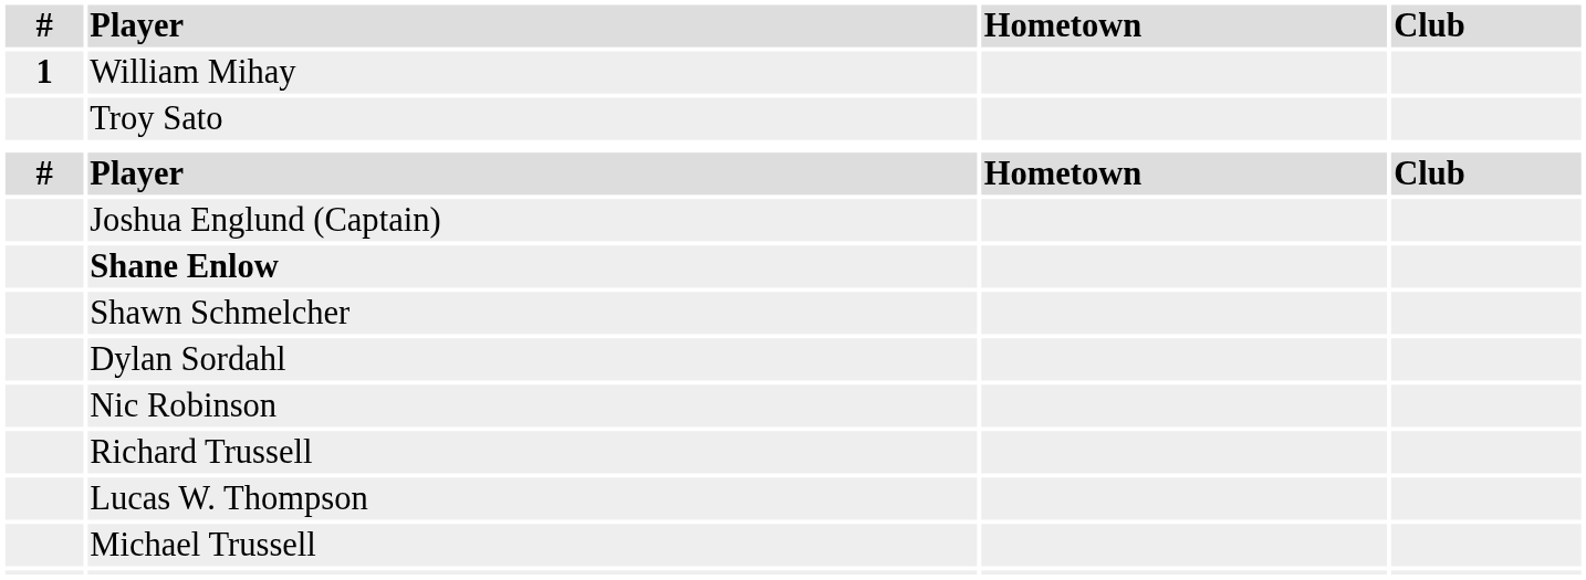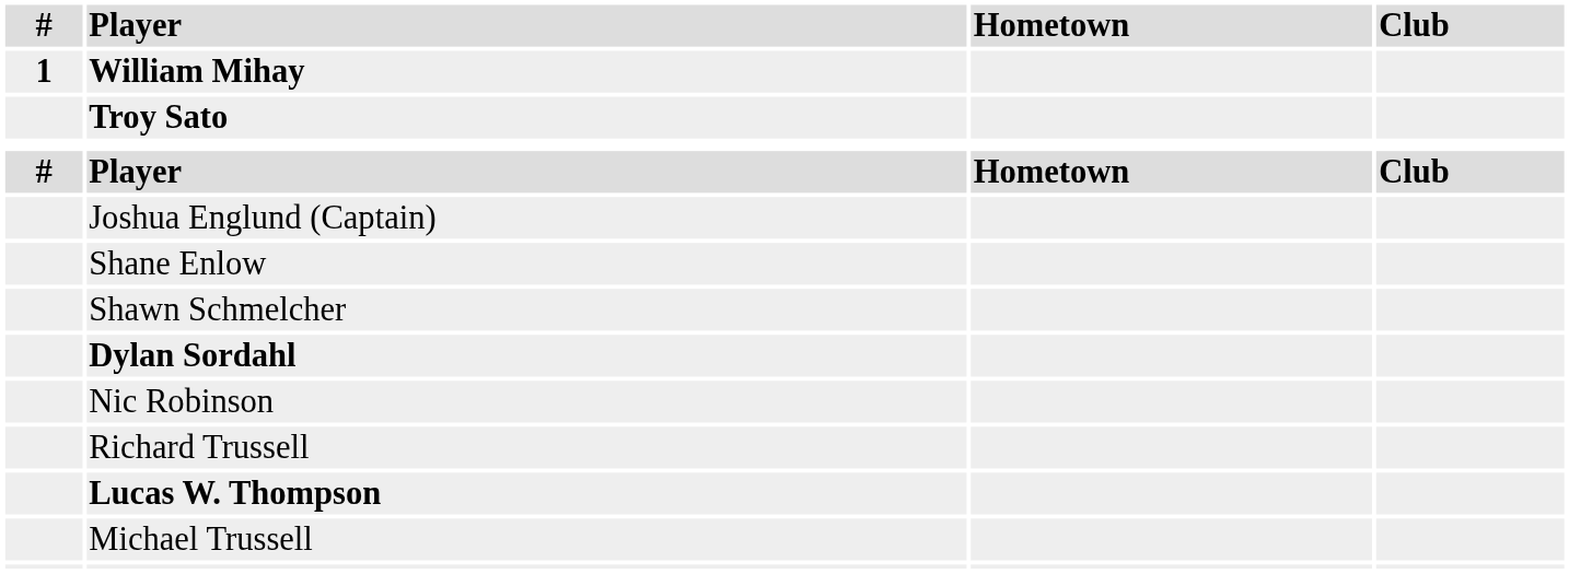William Mihay | Player: normal -> bold
Troy Sato | Player: normal -> bold
Shane Enlow | Player: bold -> normal
Dylan Sordahl | Player: normal -> bold
Lucas W. Thompson | Player: normal -> bold
